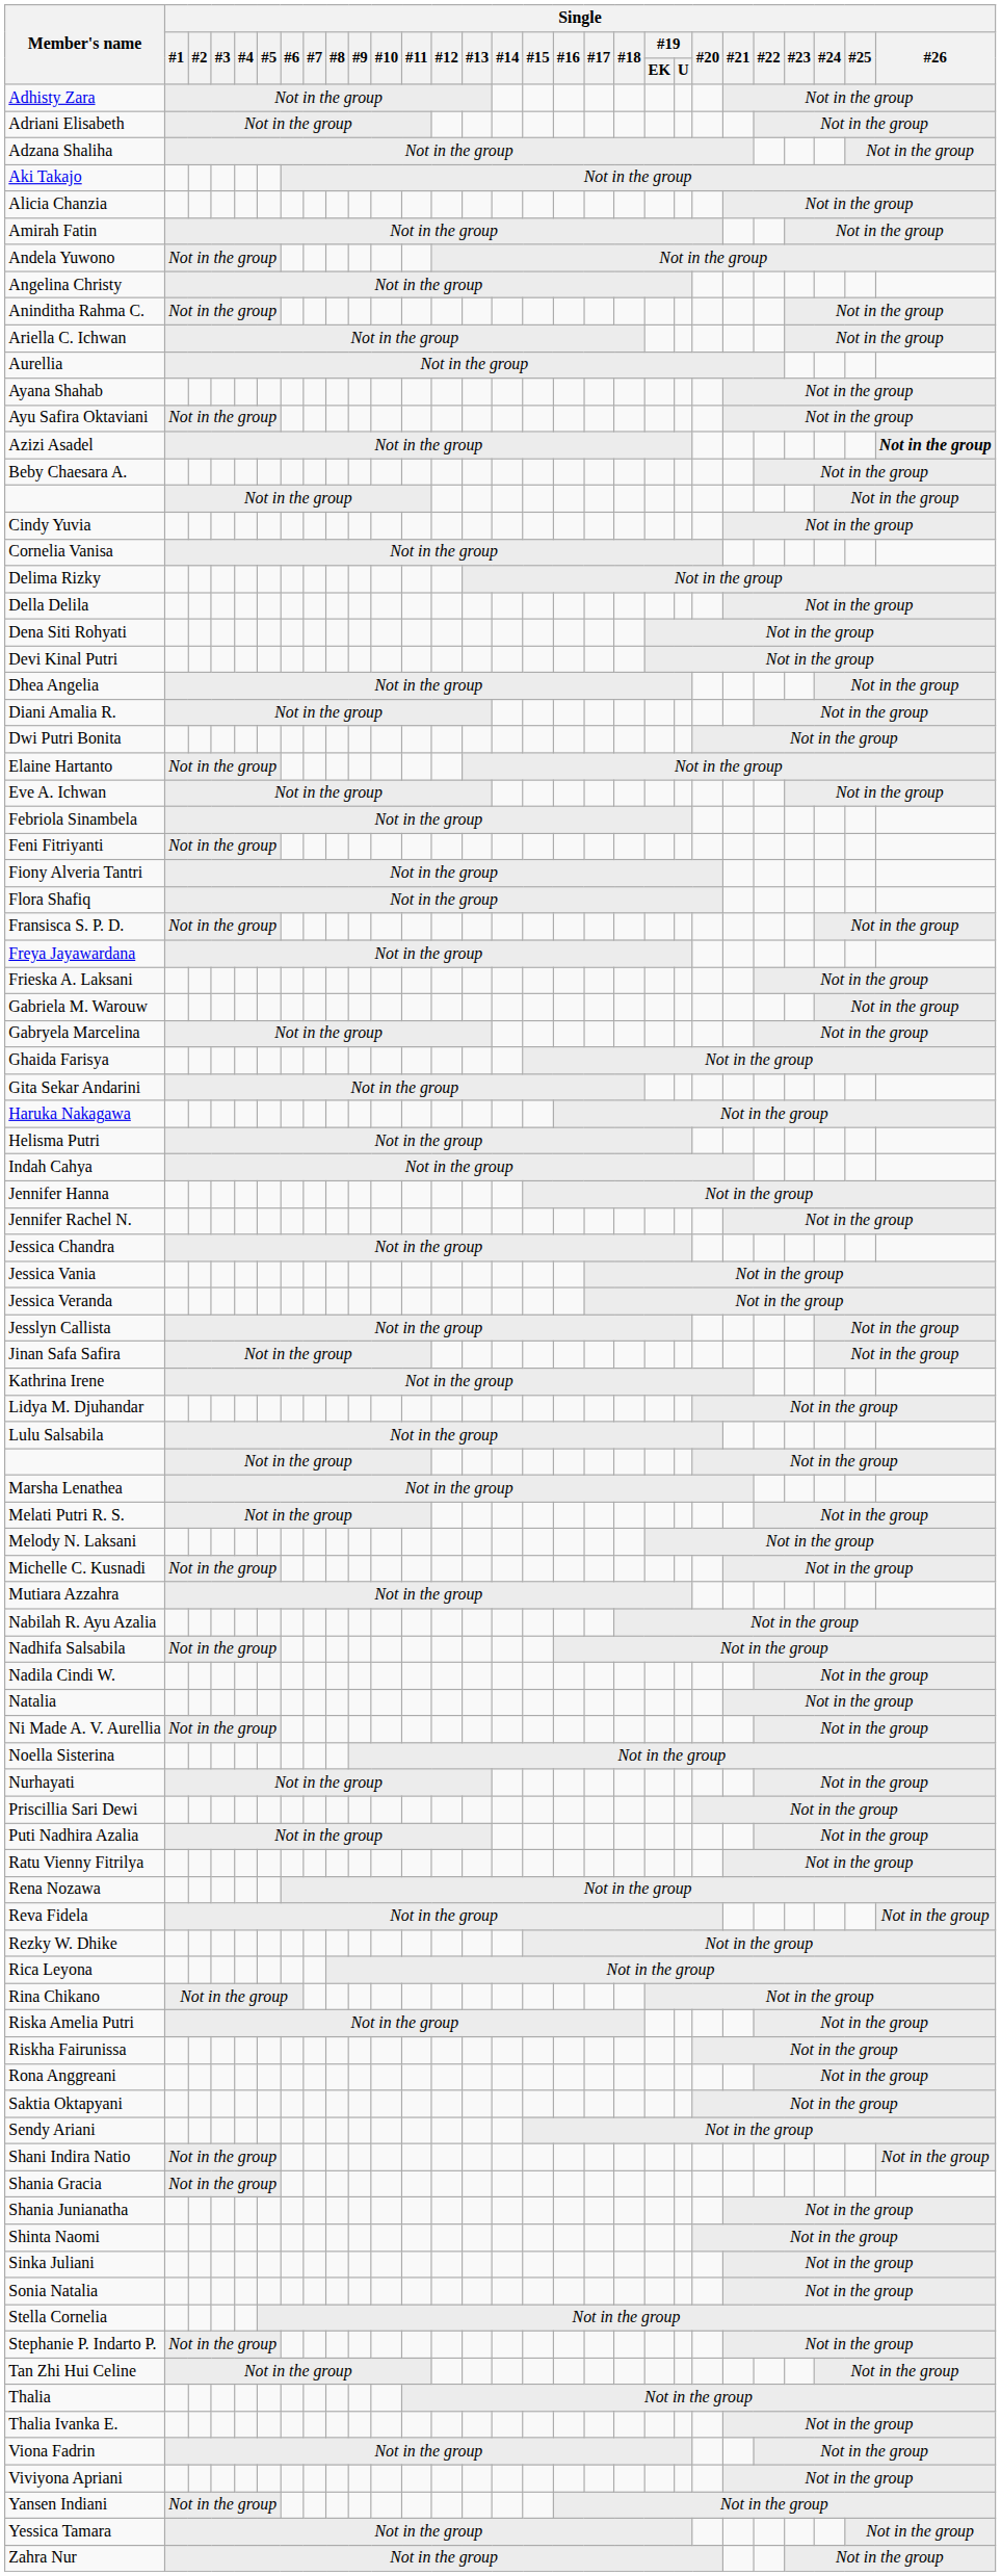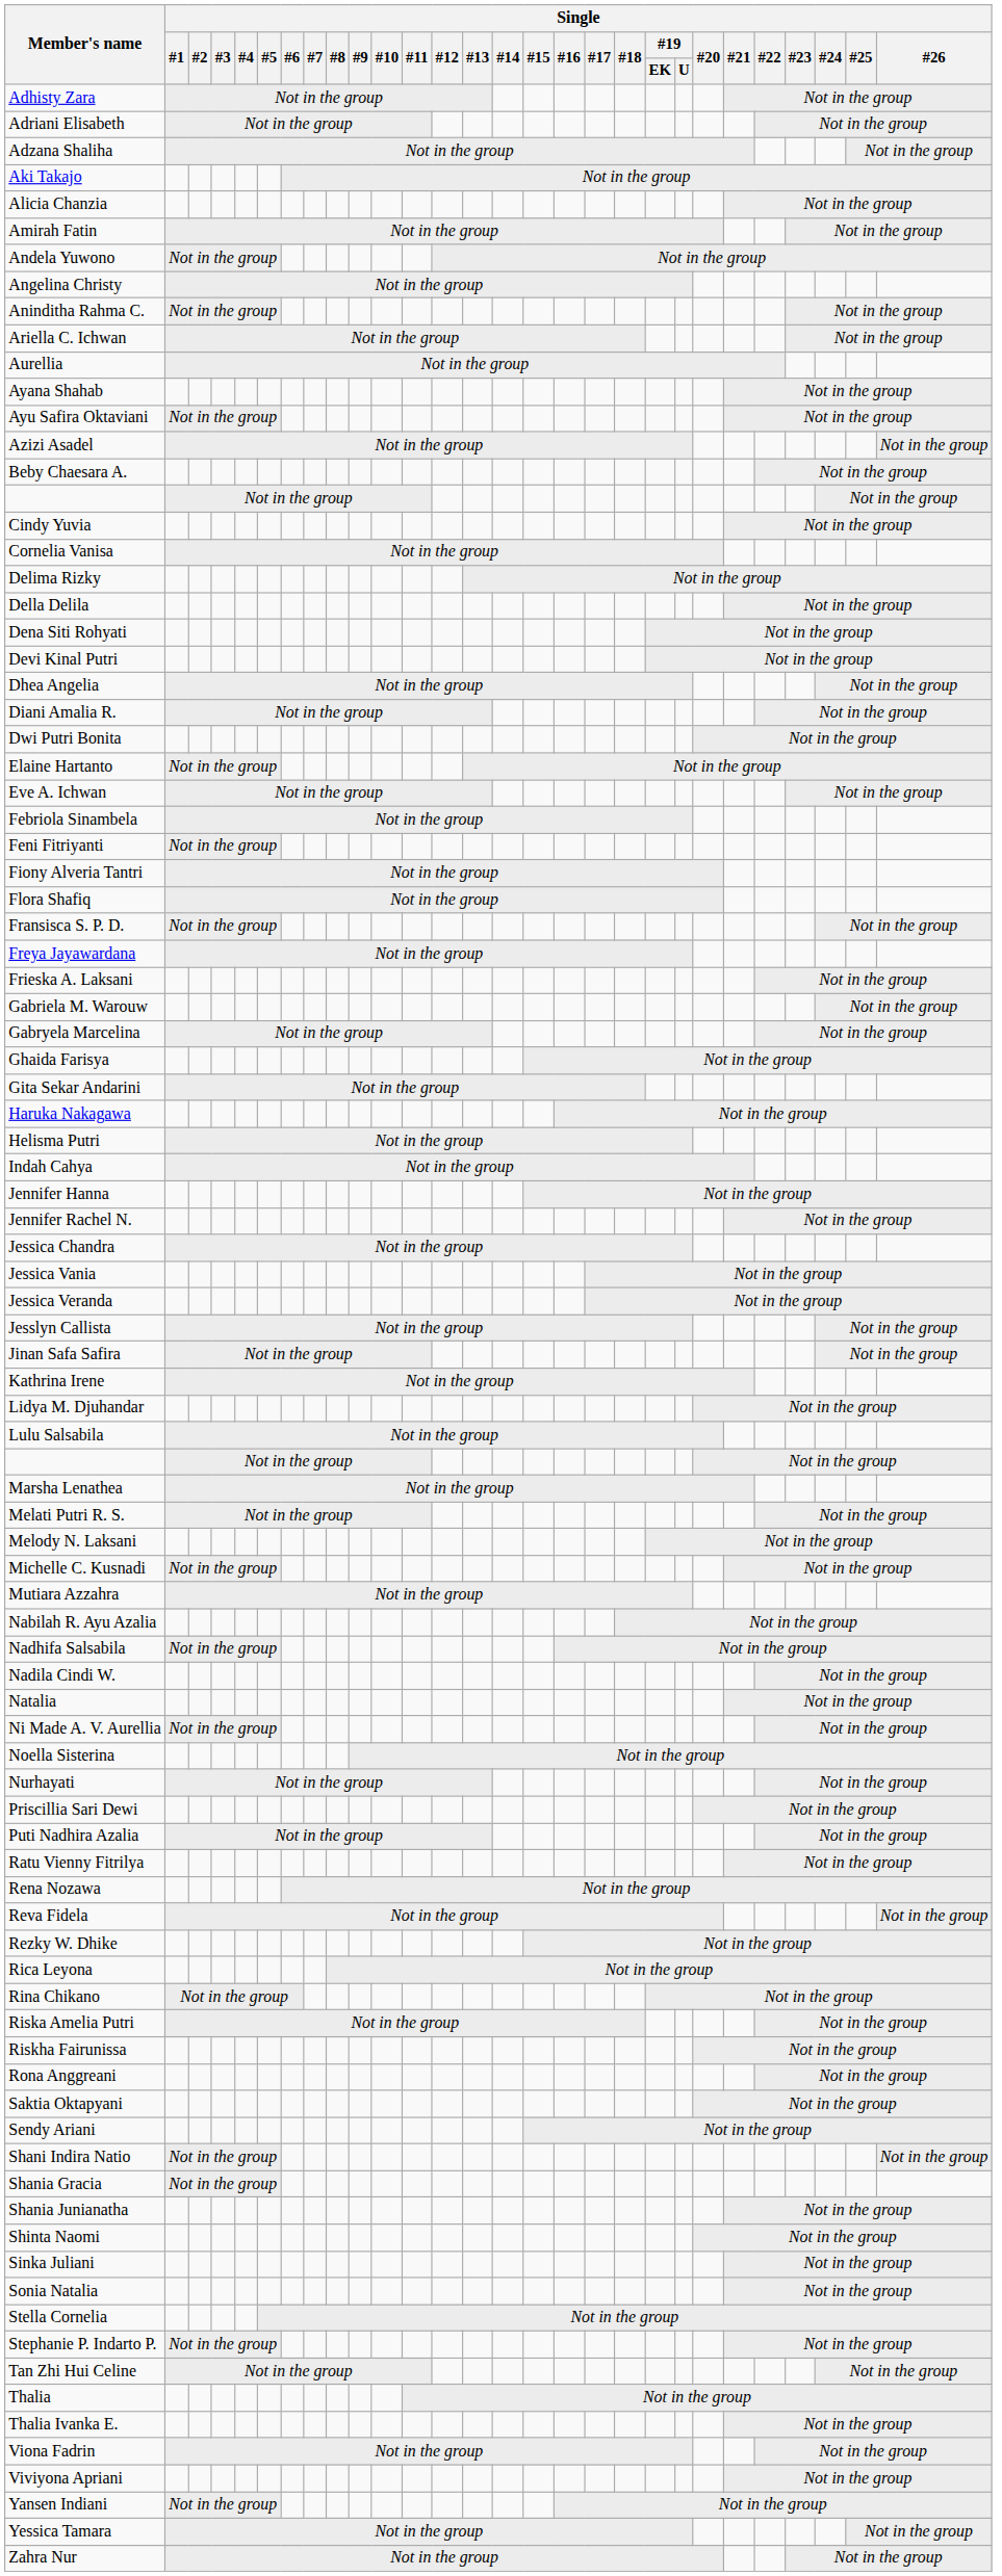Azizi Asadel | Single / #26: bold -> normal
